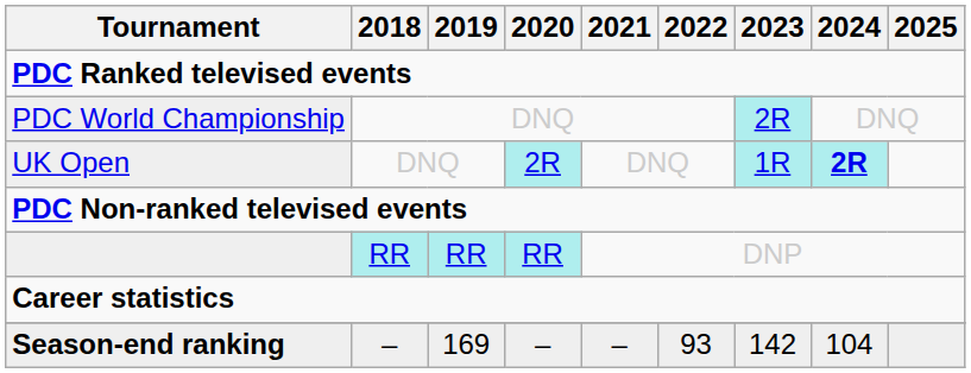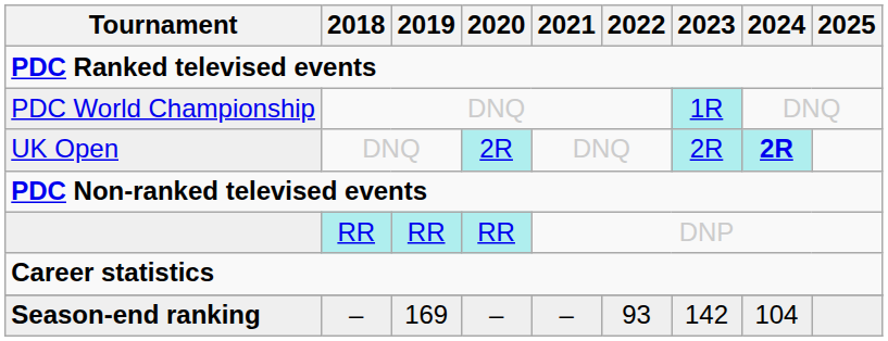PDC World Championship | 2023: 2R -> 1R
UK Open | 2023: 1R -> 2R
